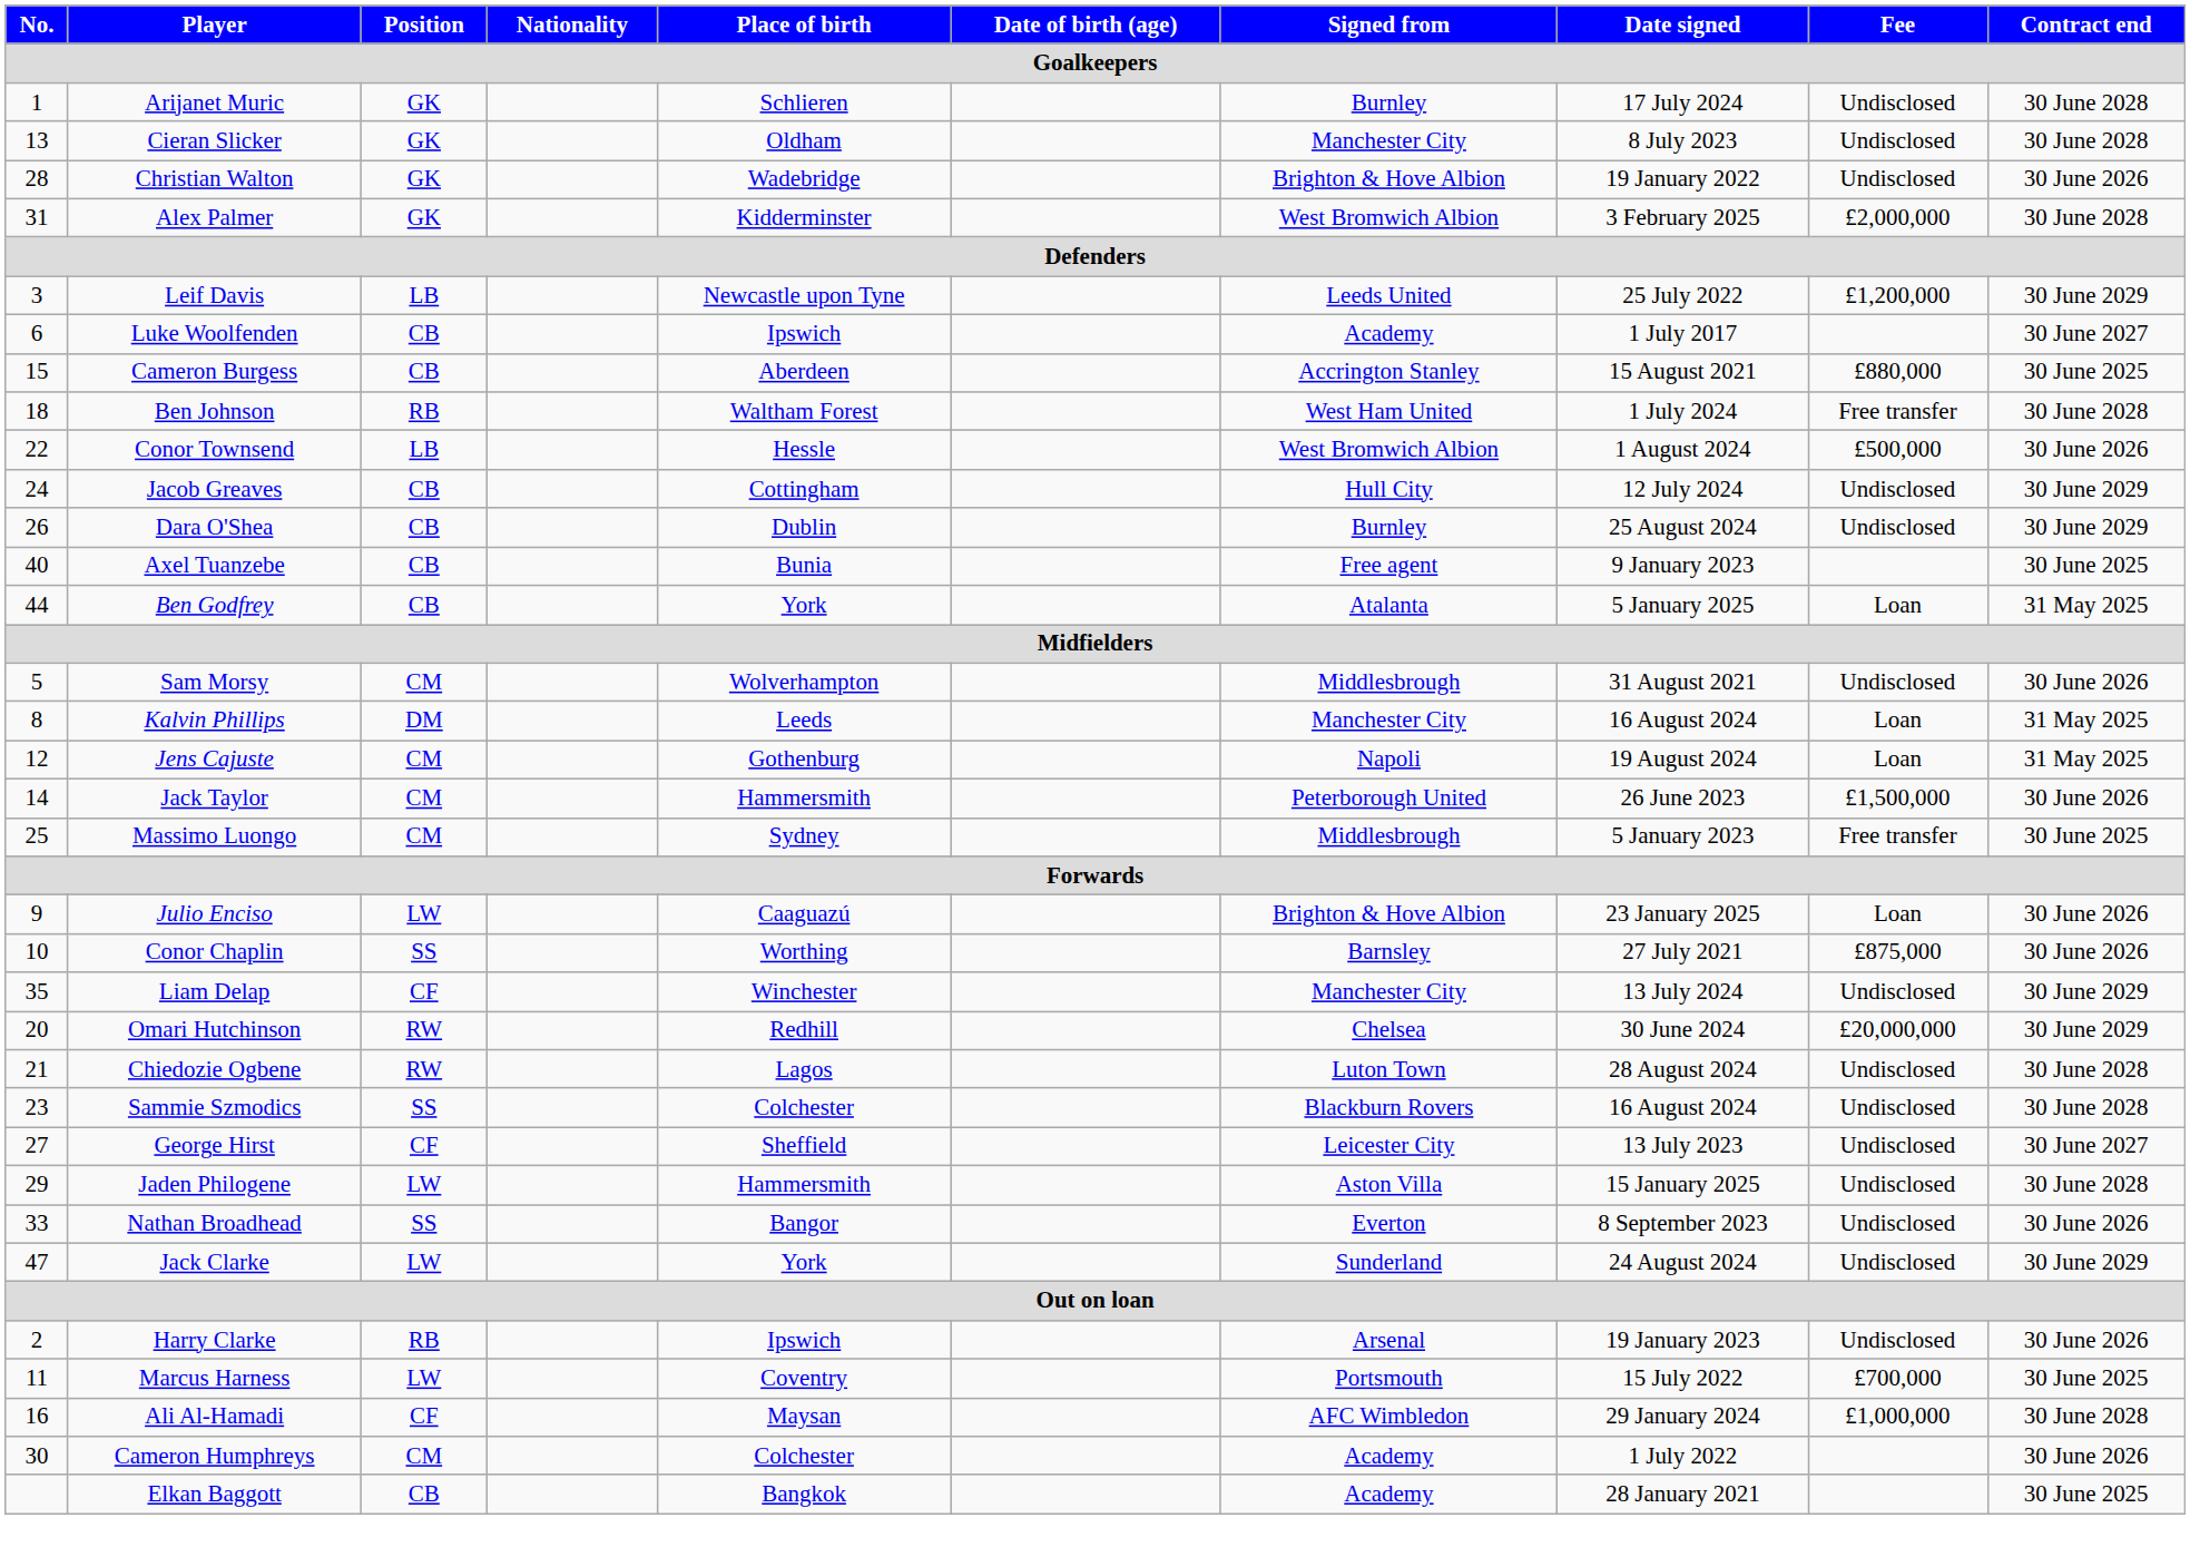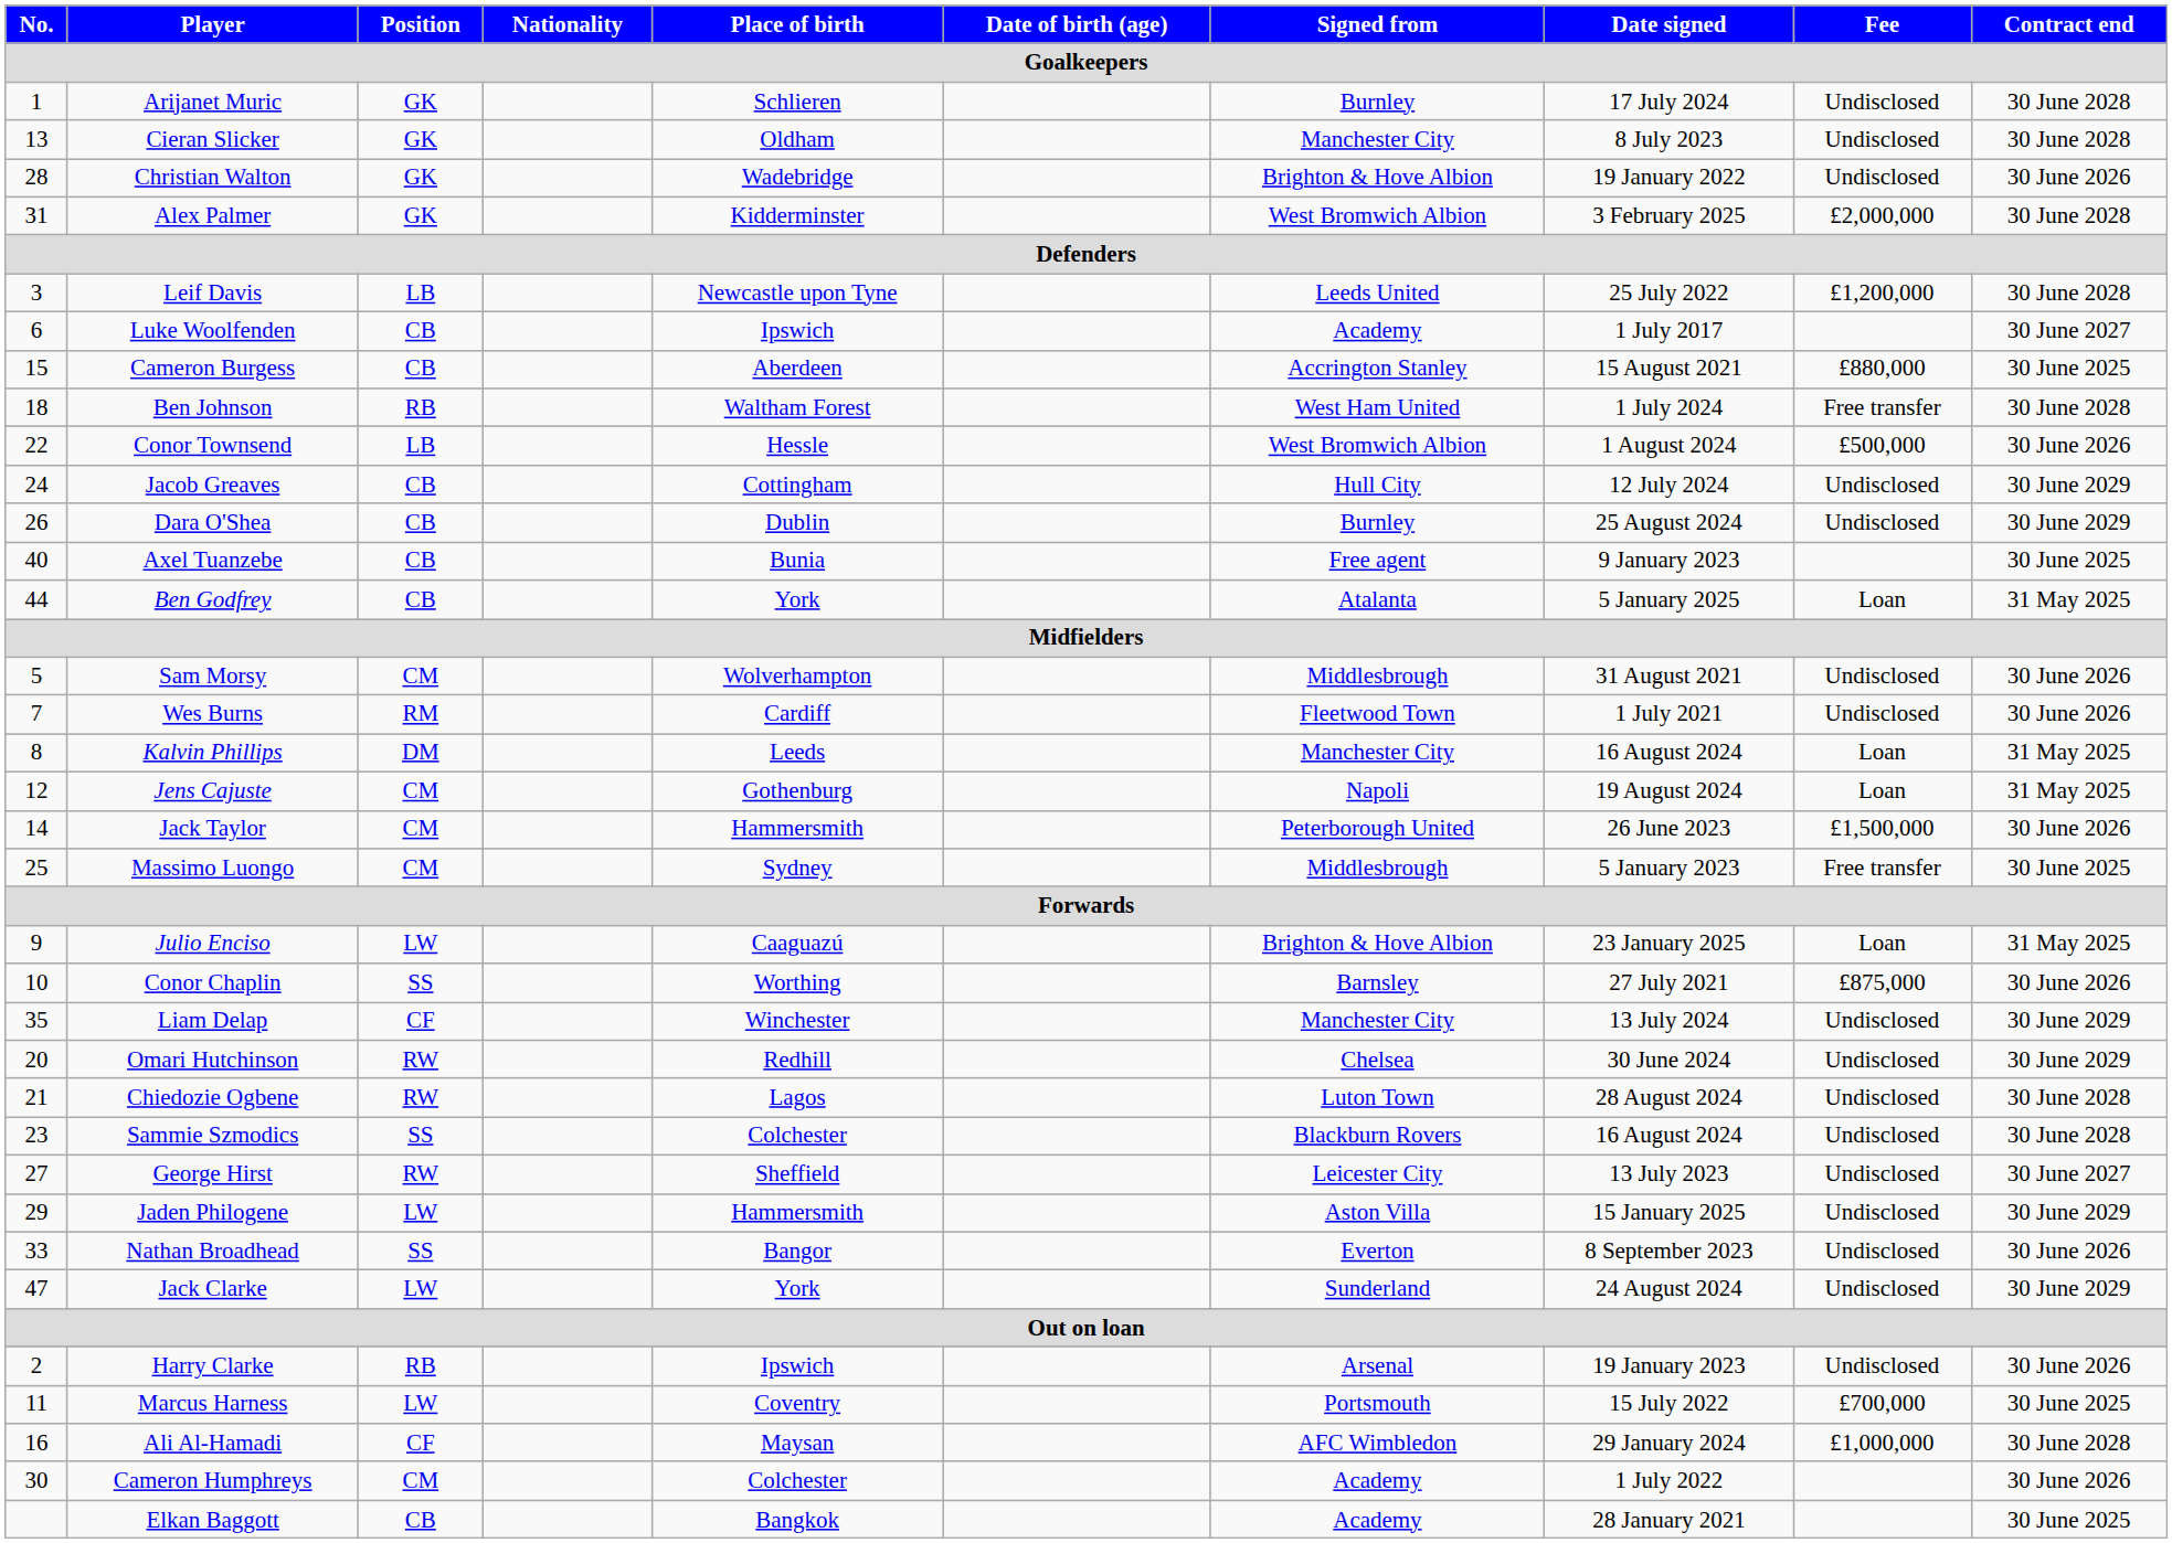Leif Davis | Contract end: 30 June 2029 -> 30 June 2028
+ row: 7 | Wes Burns | RM | Cardiff | Fleetwood Town | 1 July 2021 | Undisclosed | 30 June 2026
Julio Enciso | Contract end: 30 June 2026 -> 31 May 2025
Omari Hutchinson | Fee: £20,000,000 -> Undisclosed
George Hirst | Position: CF -> RW
Jaden Philogene | Contract end: 30 June 2028 -> 30 June 2029
